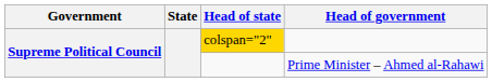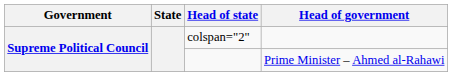colspan="2" | Head of state: gold background -> no background
